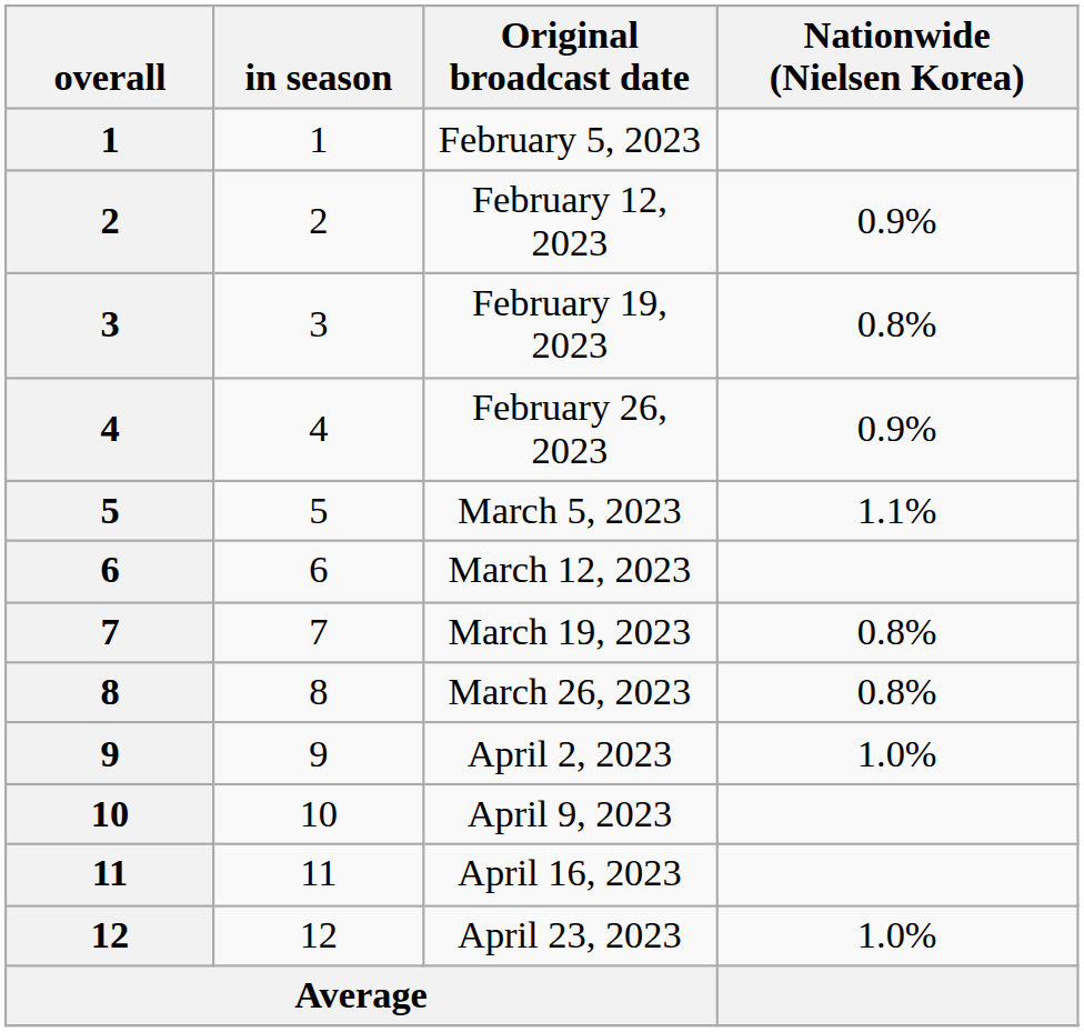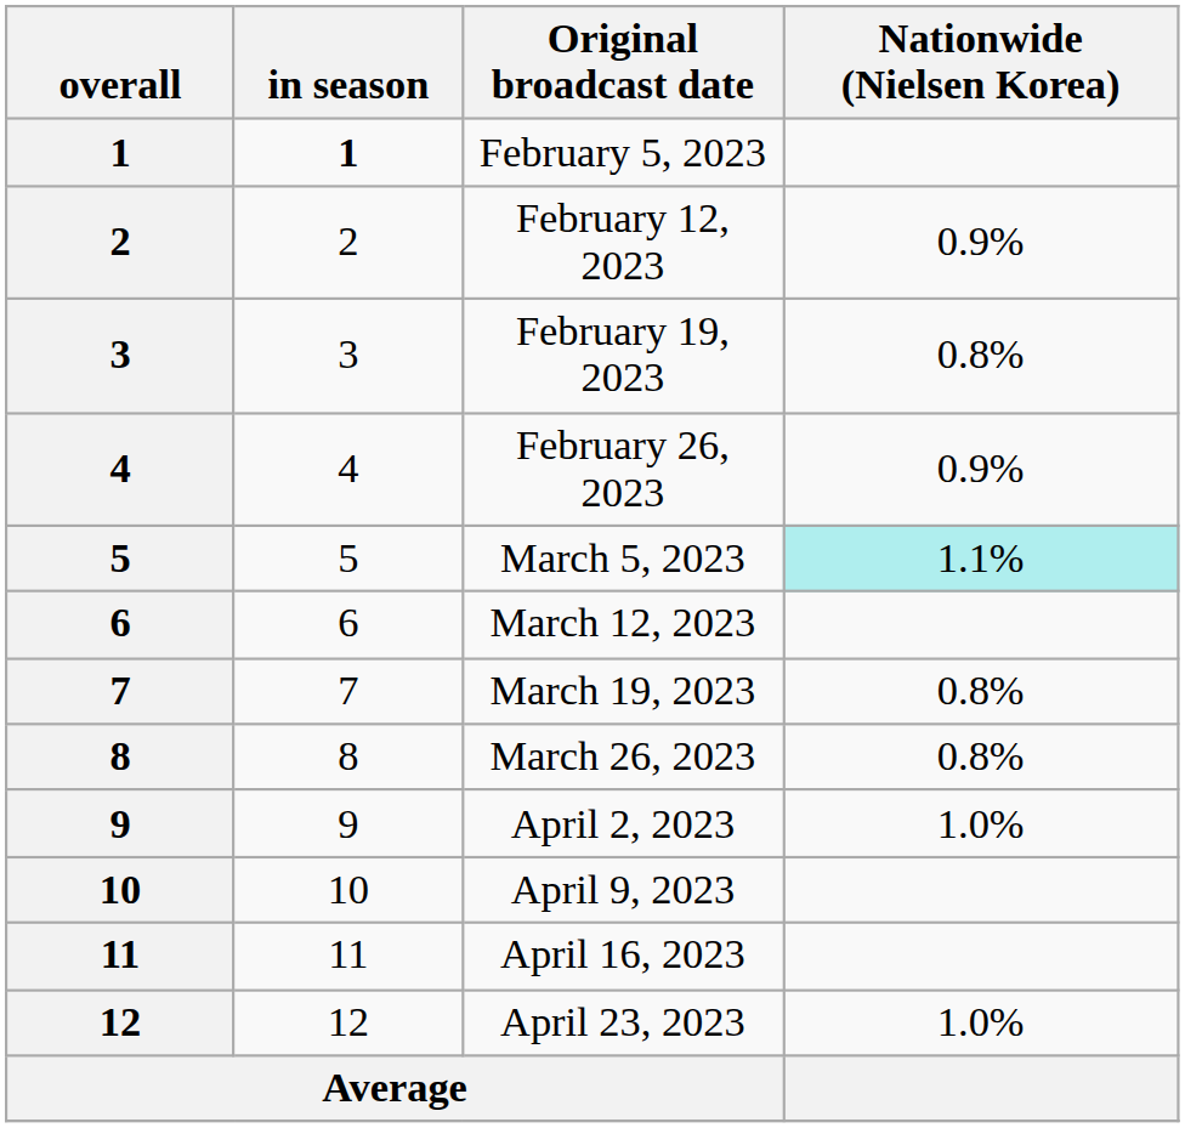February 5, 2023 | in season: normal -> bold
March 5, 2023 | Nationwide (Nielsen Korea): no background -> paleturquoise background
